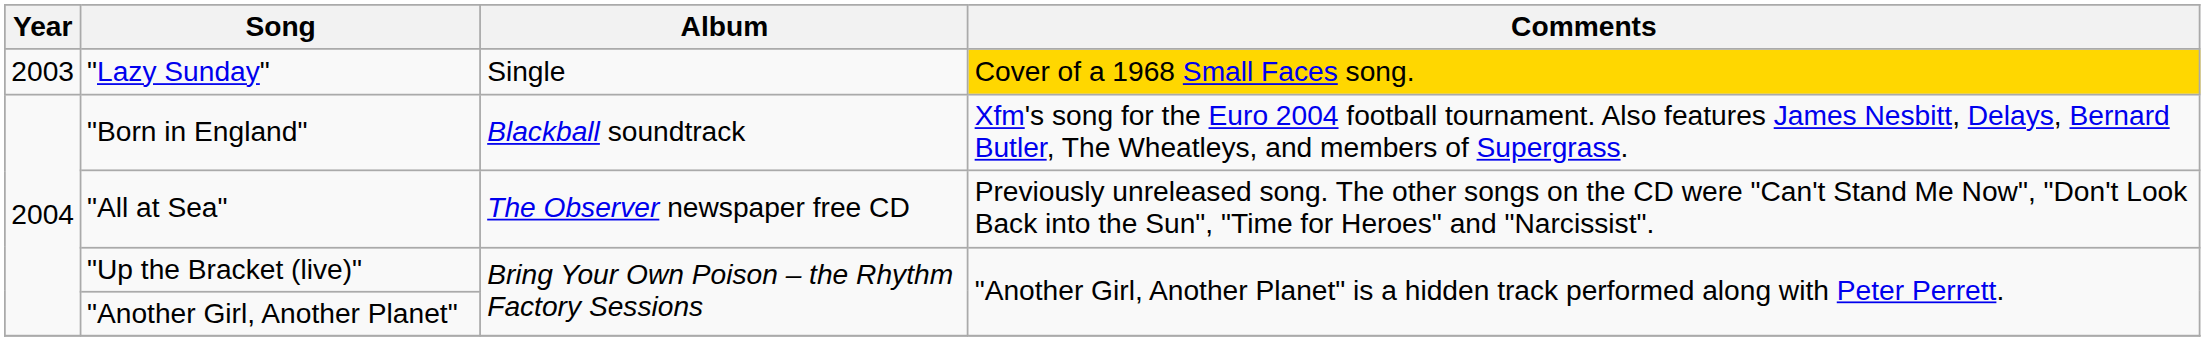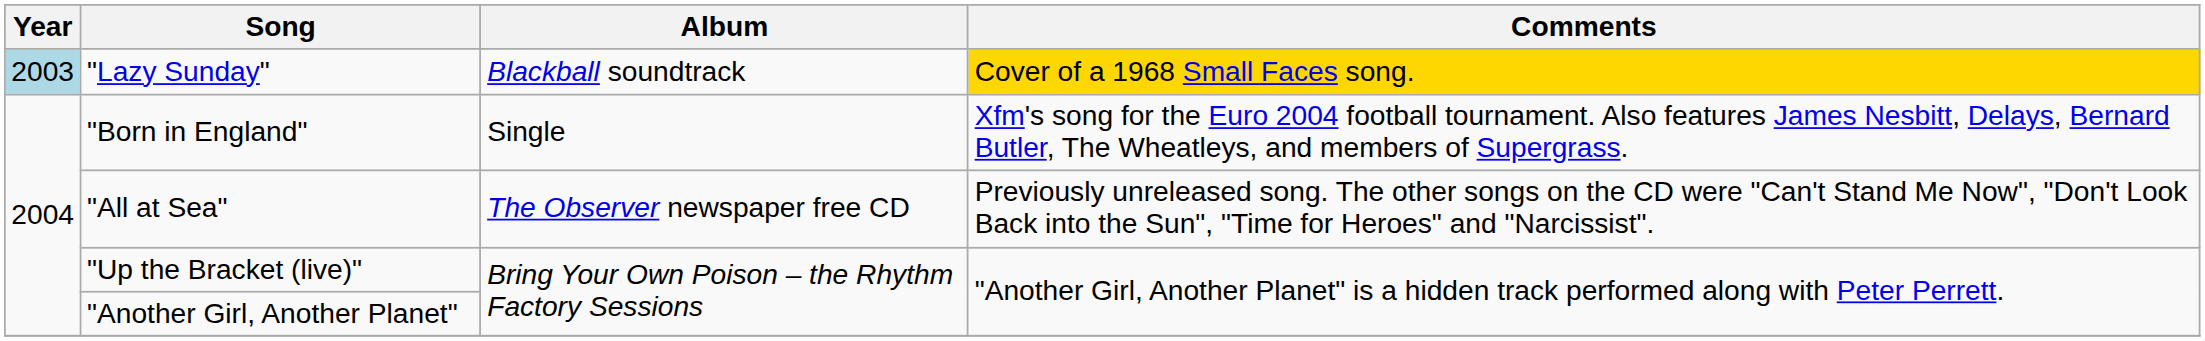"Lazy Sunday" | Year: no background -> lightblue background
"Lazy Sunday" | Album: Single -> Blackball soundtrack
"Born in England" | Album: Blackball soundtrack -> Single
